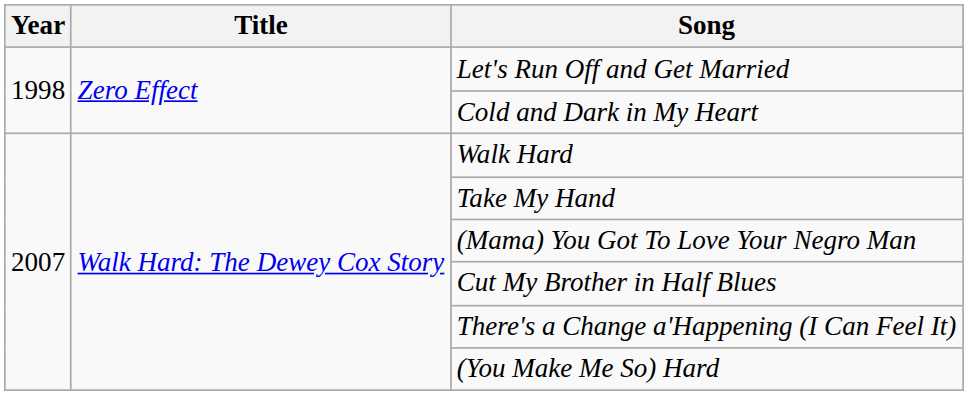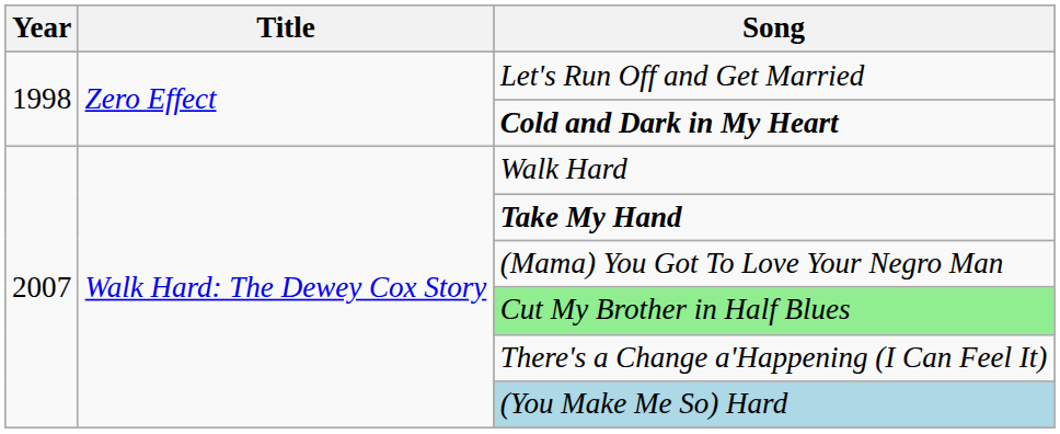Cold and Dark in My Heart | Song: normal -> bold
Take My Hand | Song: normal -> bold
Cut My Brother in Half Blues | Song: no background -> lightgreen background
(You Make Me So) Hard | Song: no background -> lightblue background
